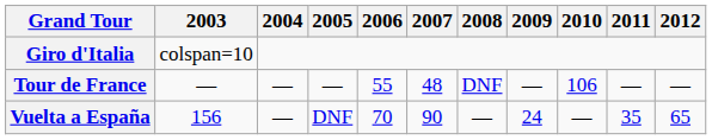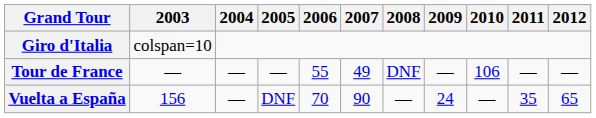Tour de France | 2007: 48 -> 49
